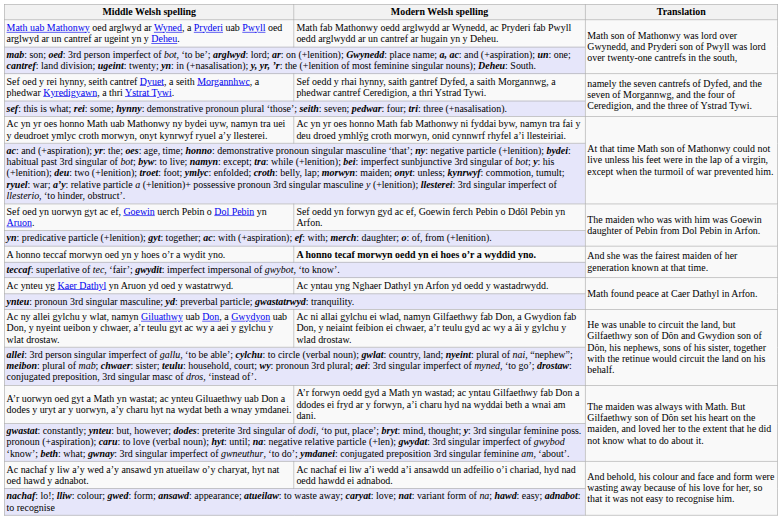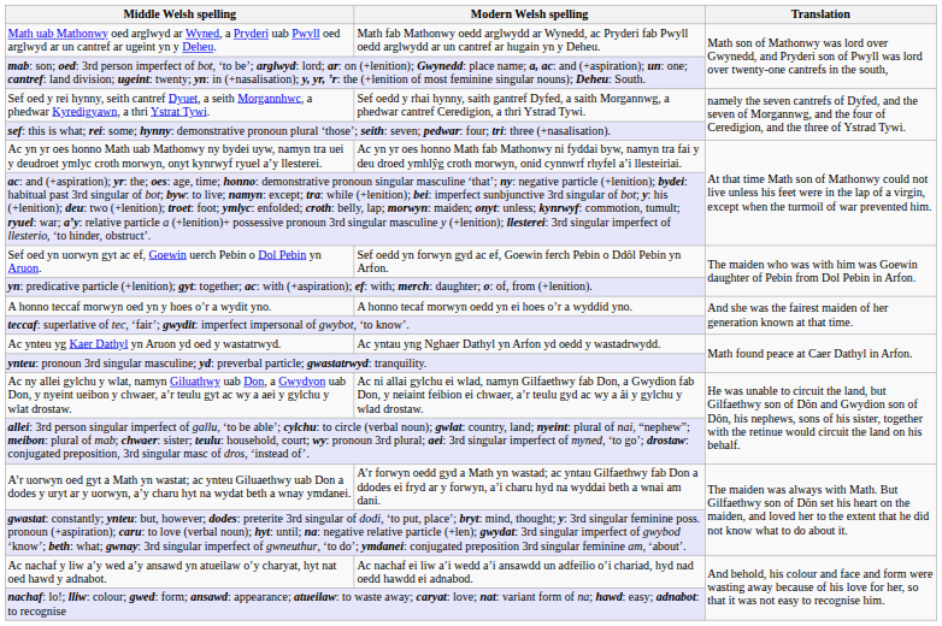A honno teccaf morwyn oed yn y hoes o’r a wydit yno. | Modern Welsh spelling: bold -> normal
